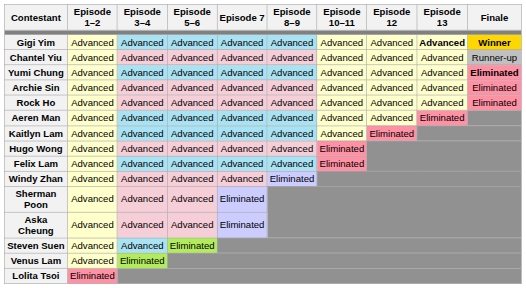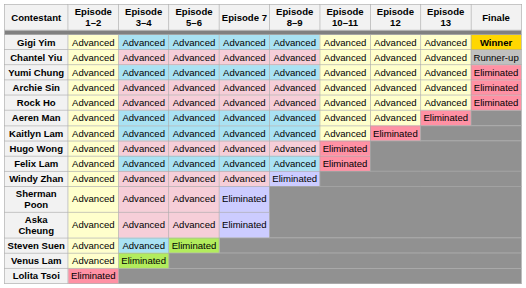Gigi Yim | Episode 13: bold -> normal
Yumi Chung | Finale: bold -> normal
